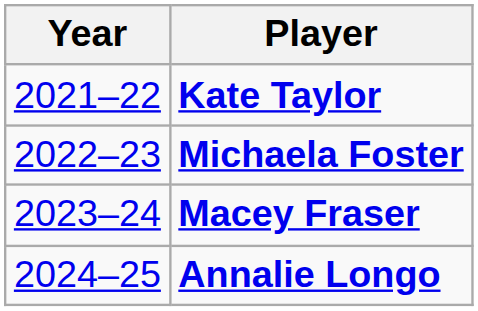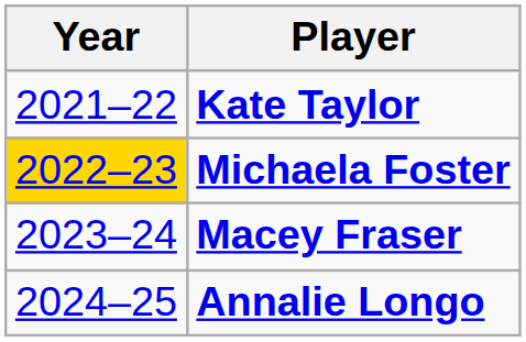Michaela Foster | Year: no background -> gold background
